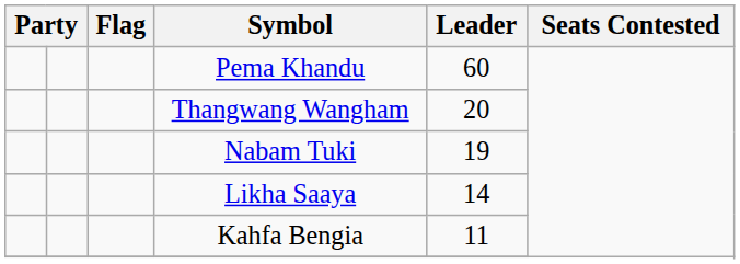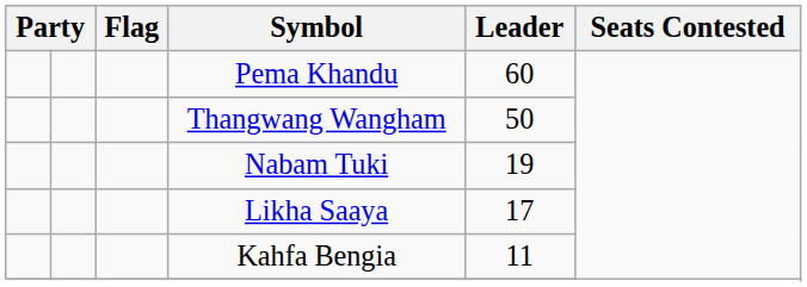Thangwang Wangham | Leader: 20 -> 50
Likha Saaya | Leader: 14 -> 17
